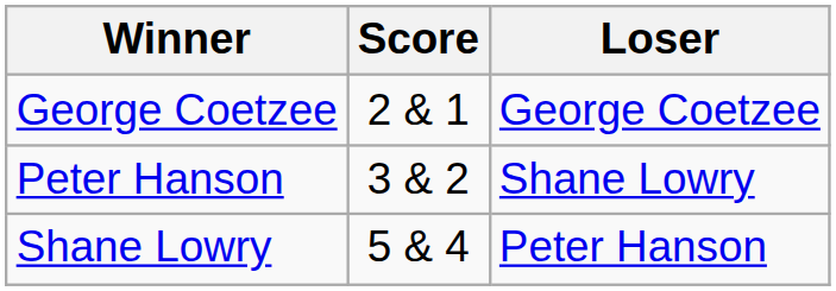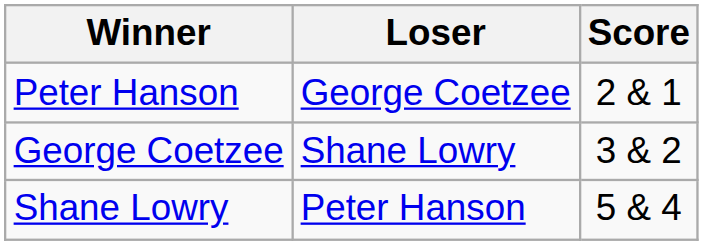columns swapped: Score <-> Loser
row 2 | Winner: George Coetzee -> Peter Hanson
row 3 | Winner: Peter Hanson -> George Coetzee
